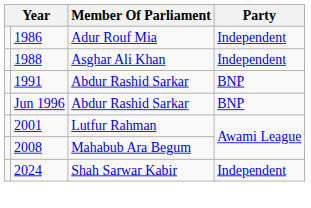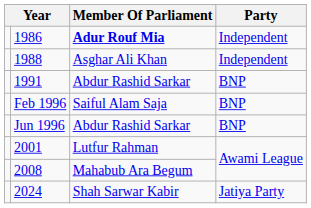1986 | Member Of Parliament: normal -> bold
+ row: Feb 1996 | Saiful Alam Saja | BNP
2024 | Party: Independent -> Jatiya Party
